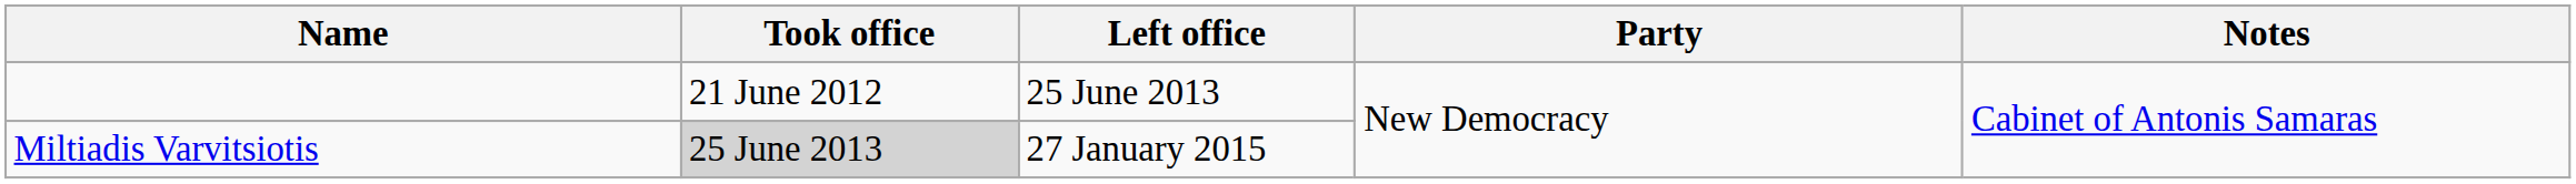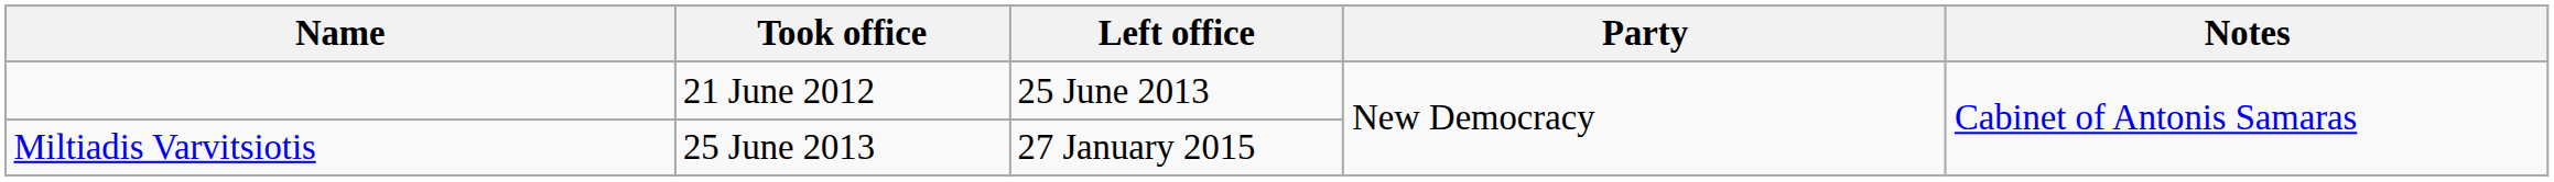Miltiadis Varvitsiotis | Took office: lightgrey background -> no background
